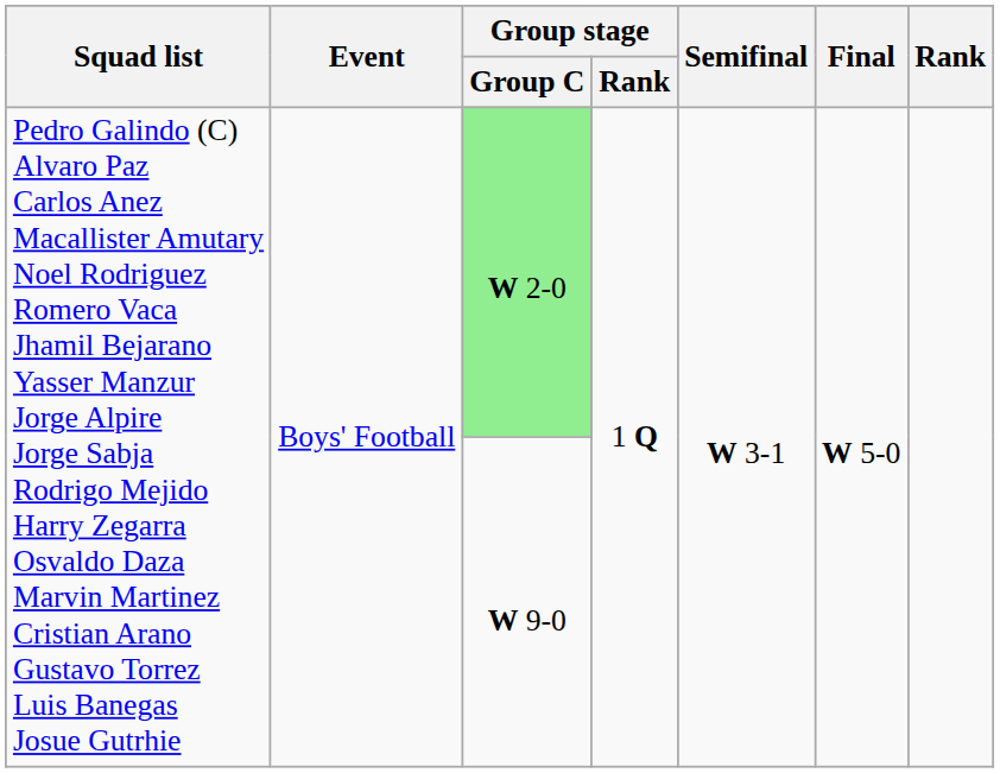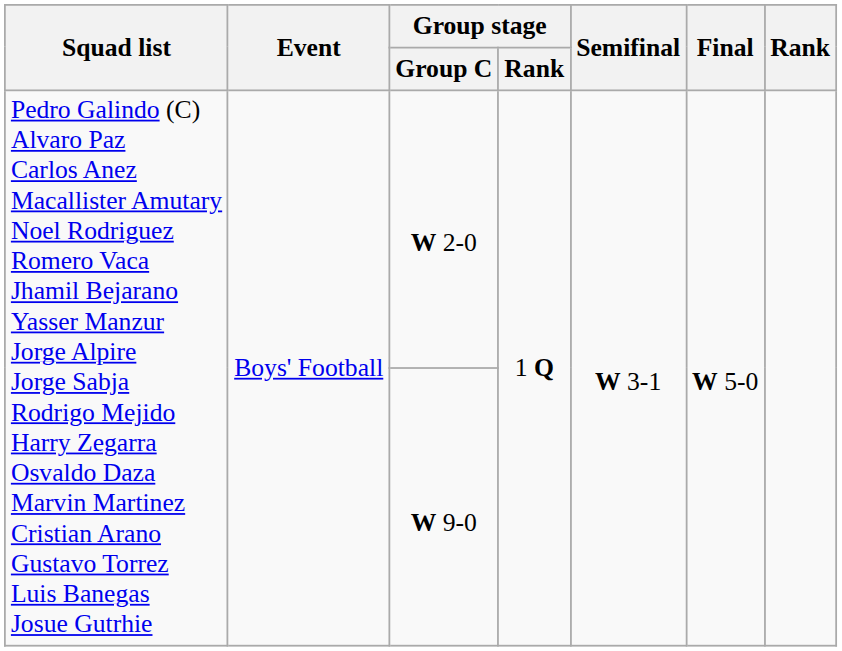W 2-0 | Group stage / Group C: lightgreen background -> no background
